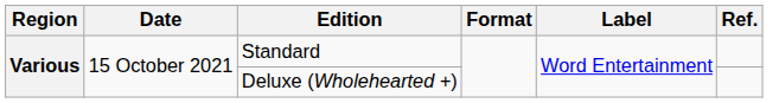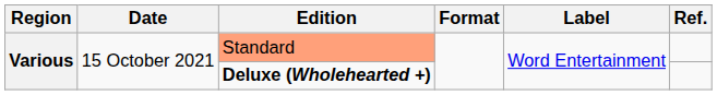Standard | Edition: no background -> lightsalmon background
Deluxe (Wholehearted +) | Edition: normal -> bold
